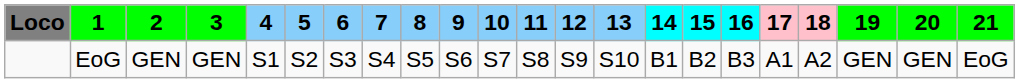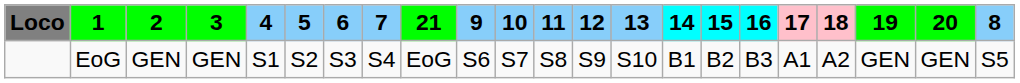columns swapped: 8 <-> 21
